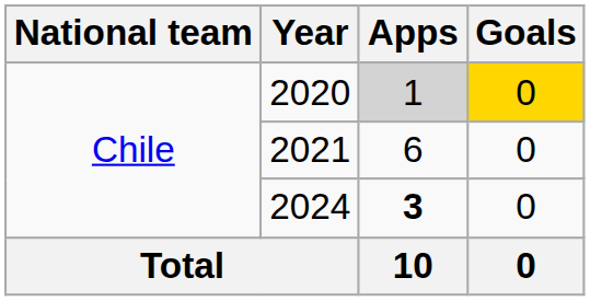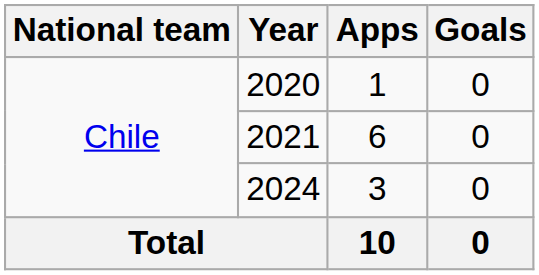2020 | Apps: lightgrey background -> no background
2020 | Goals: gold background -> no background
2024 | Apps: bold -> normal
